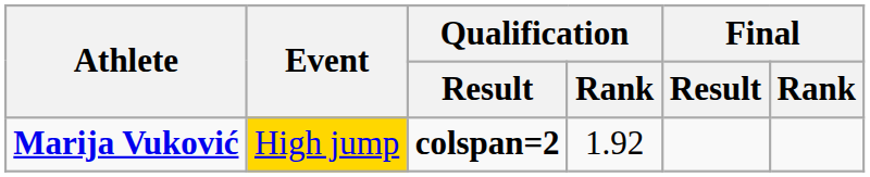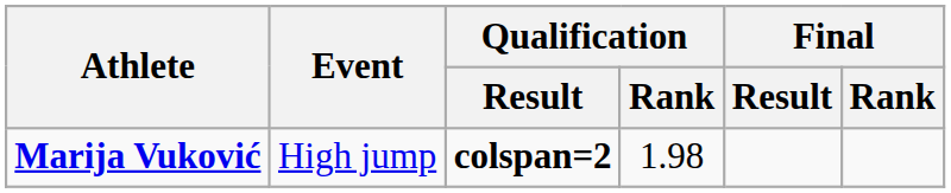Marija Vuković | Event: gold background -> no background
Marija Vuković | Qualification / Rank: 1.92 -> 1.98
